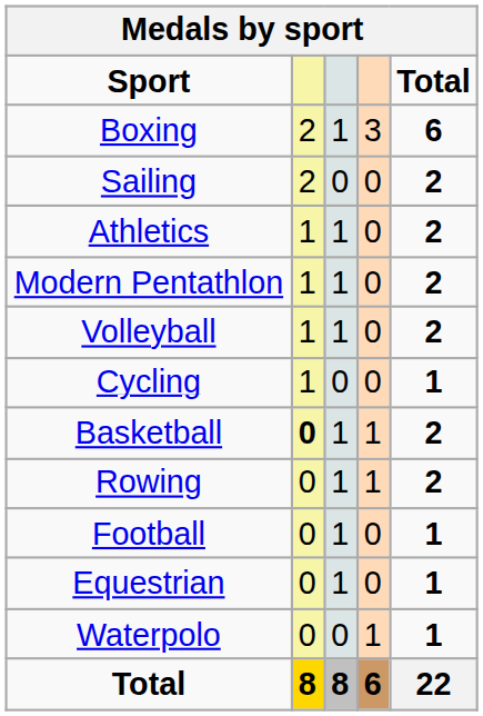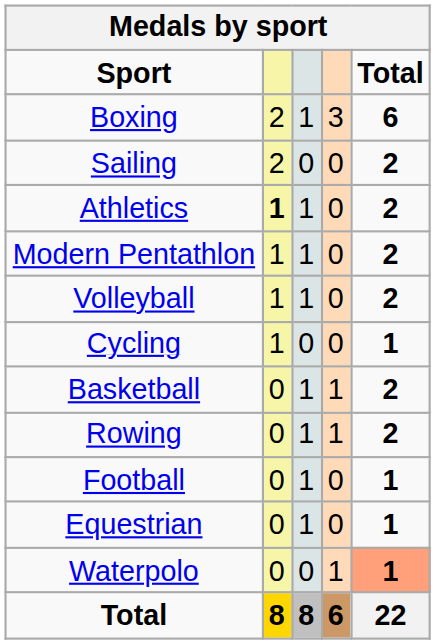Athletics | column 2: normal -> bold
Basketball | column 2: bold -> normal
Waterpolo | Total: no background -> lightsalmon background
